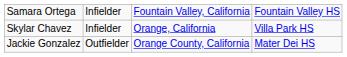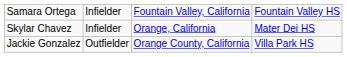Skylar Chavez | column 4: Villa Park HS -> Mater Dei HS
Jackie Gonzalez | column 4: Mater Dei HS -> Villa Park HS
